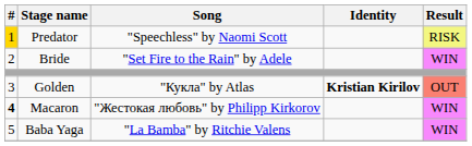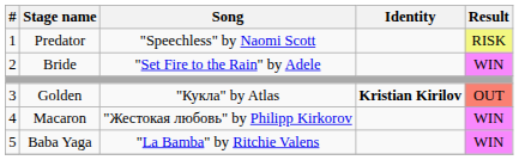Predator | #: gold background -> no background
Macaron | #: bold -> normal
